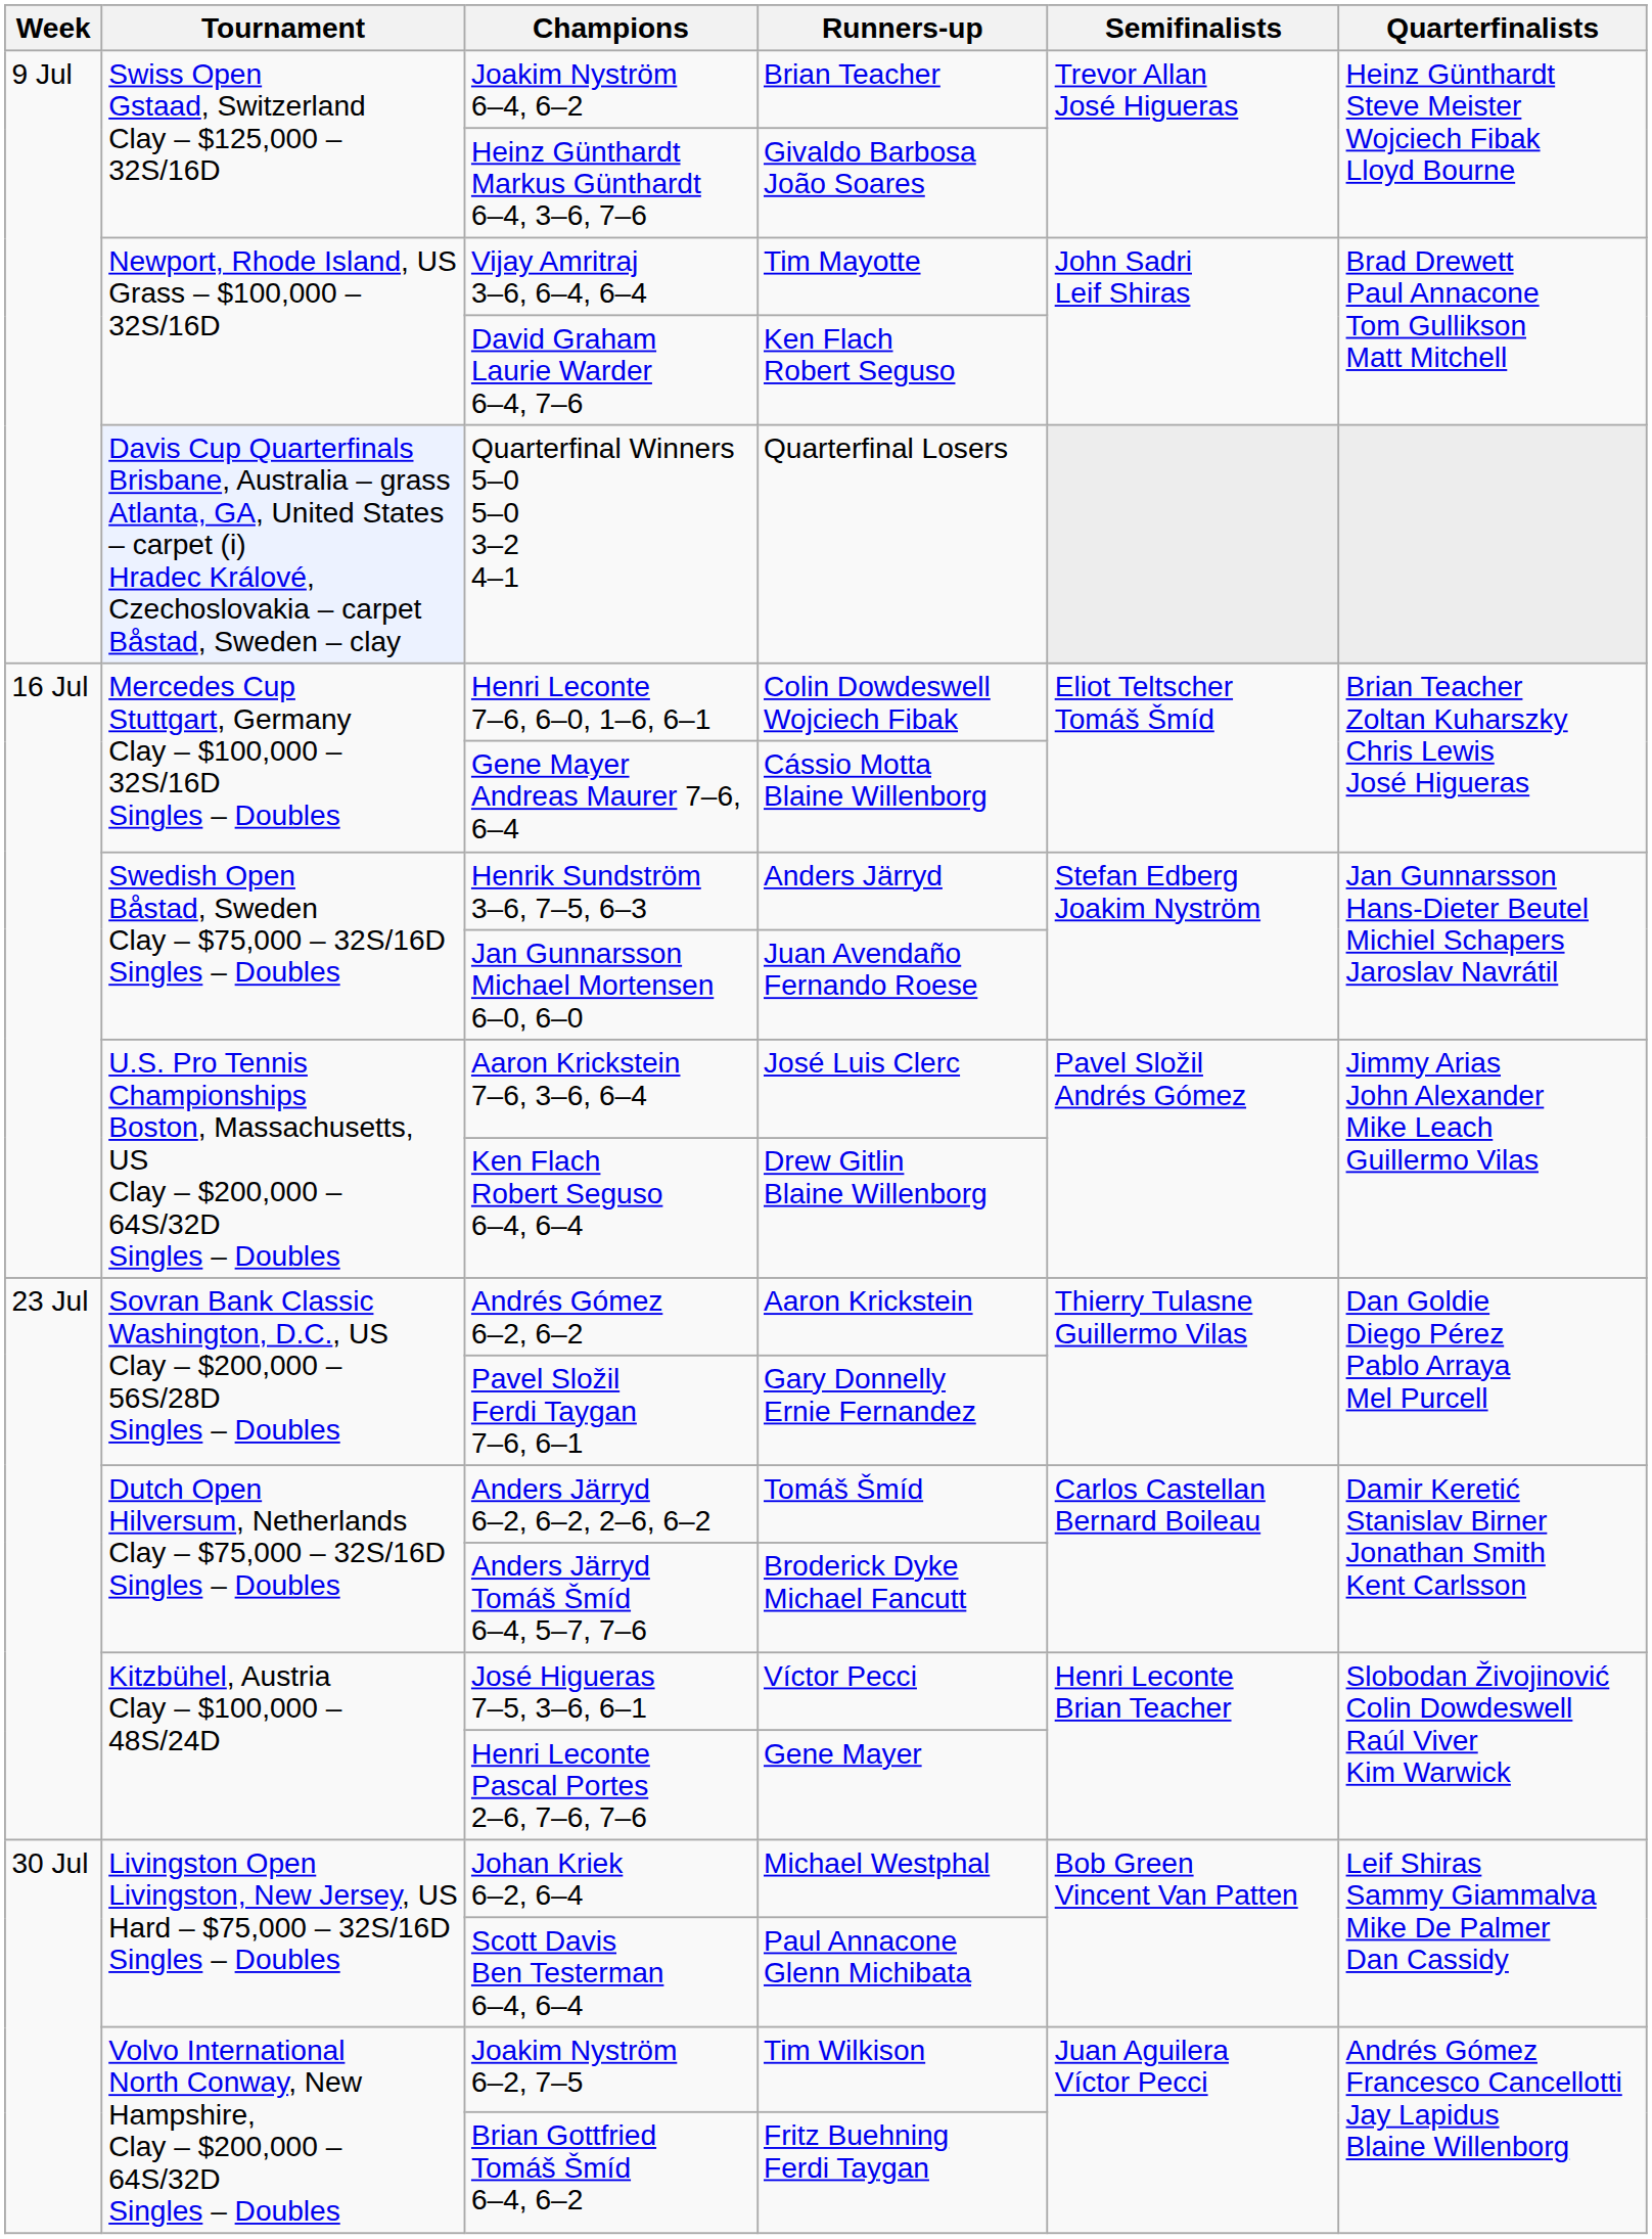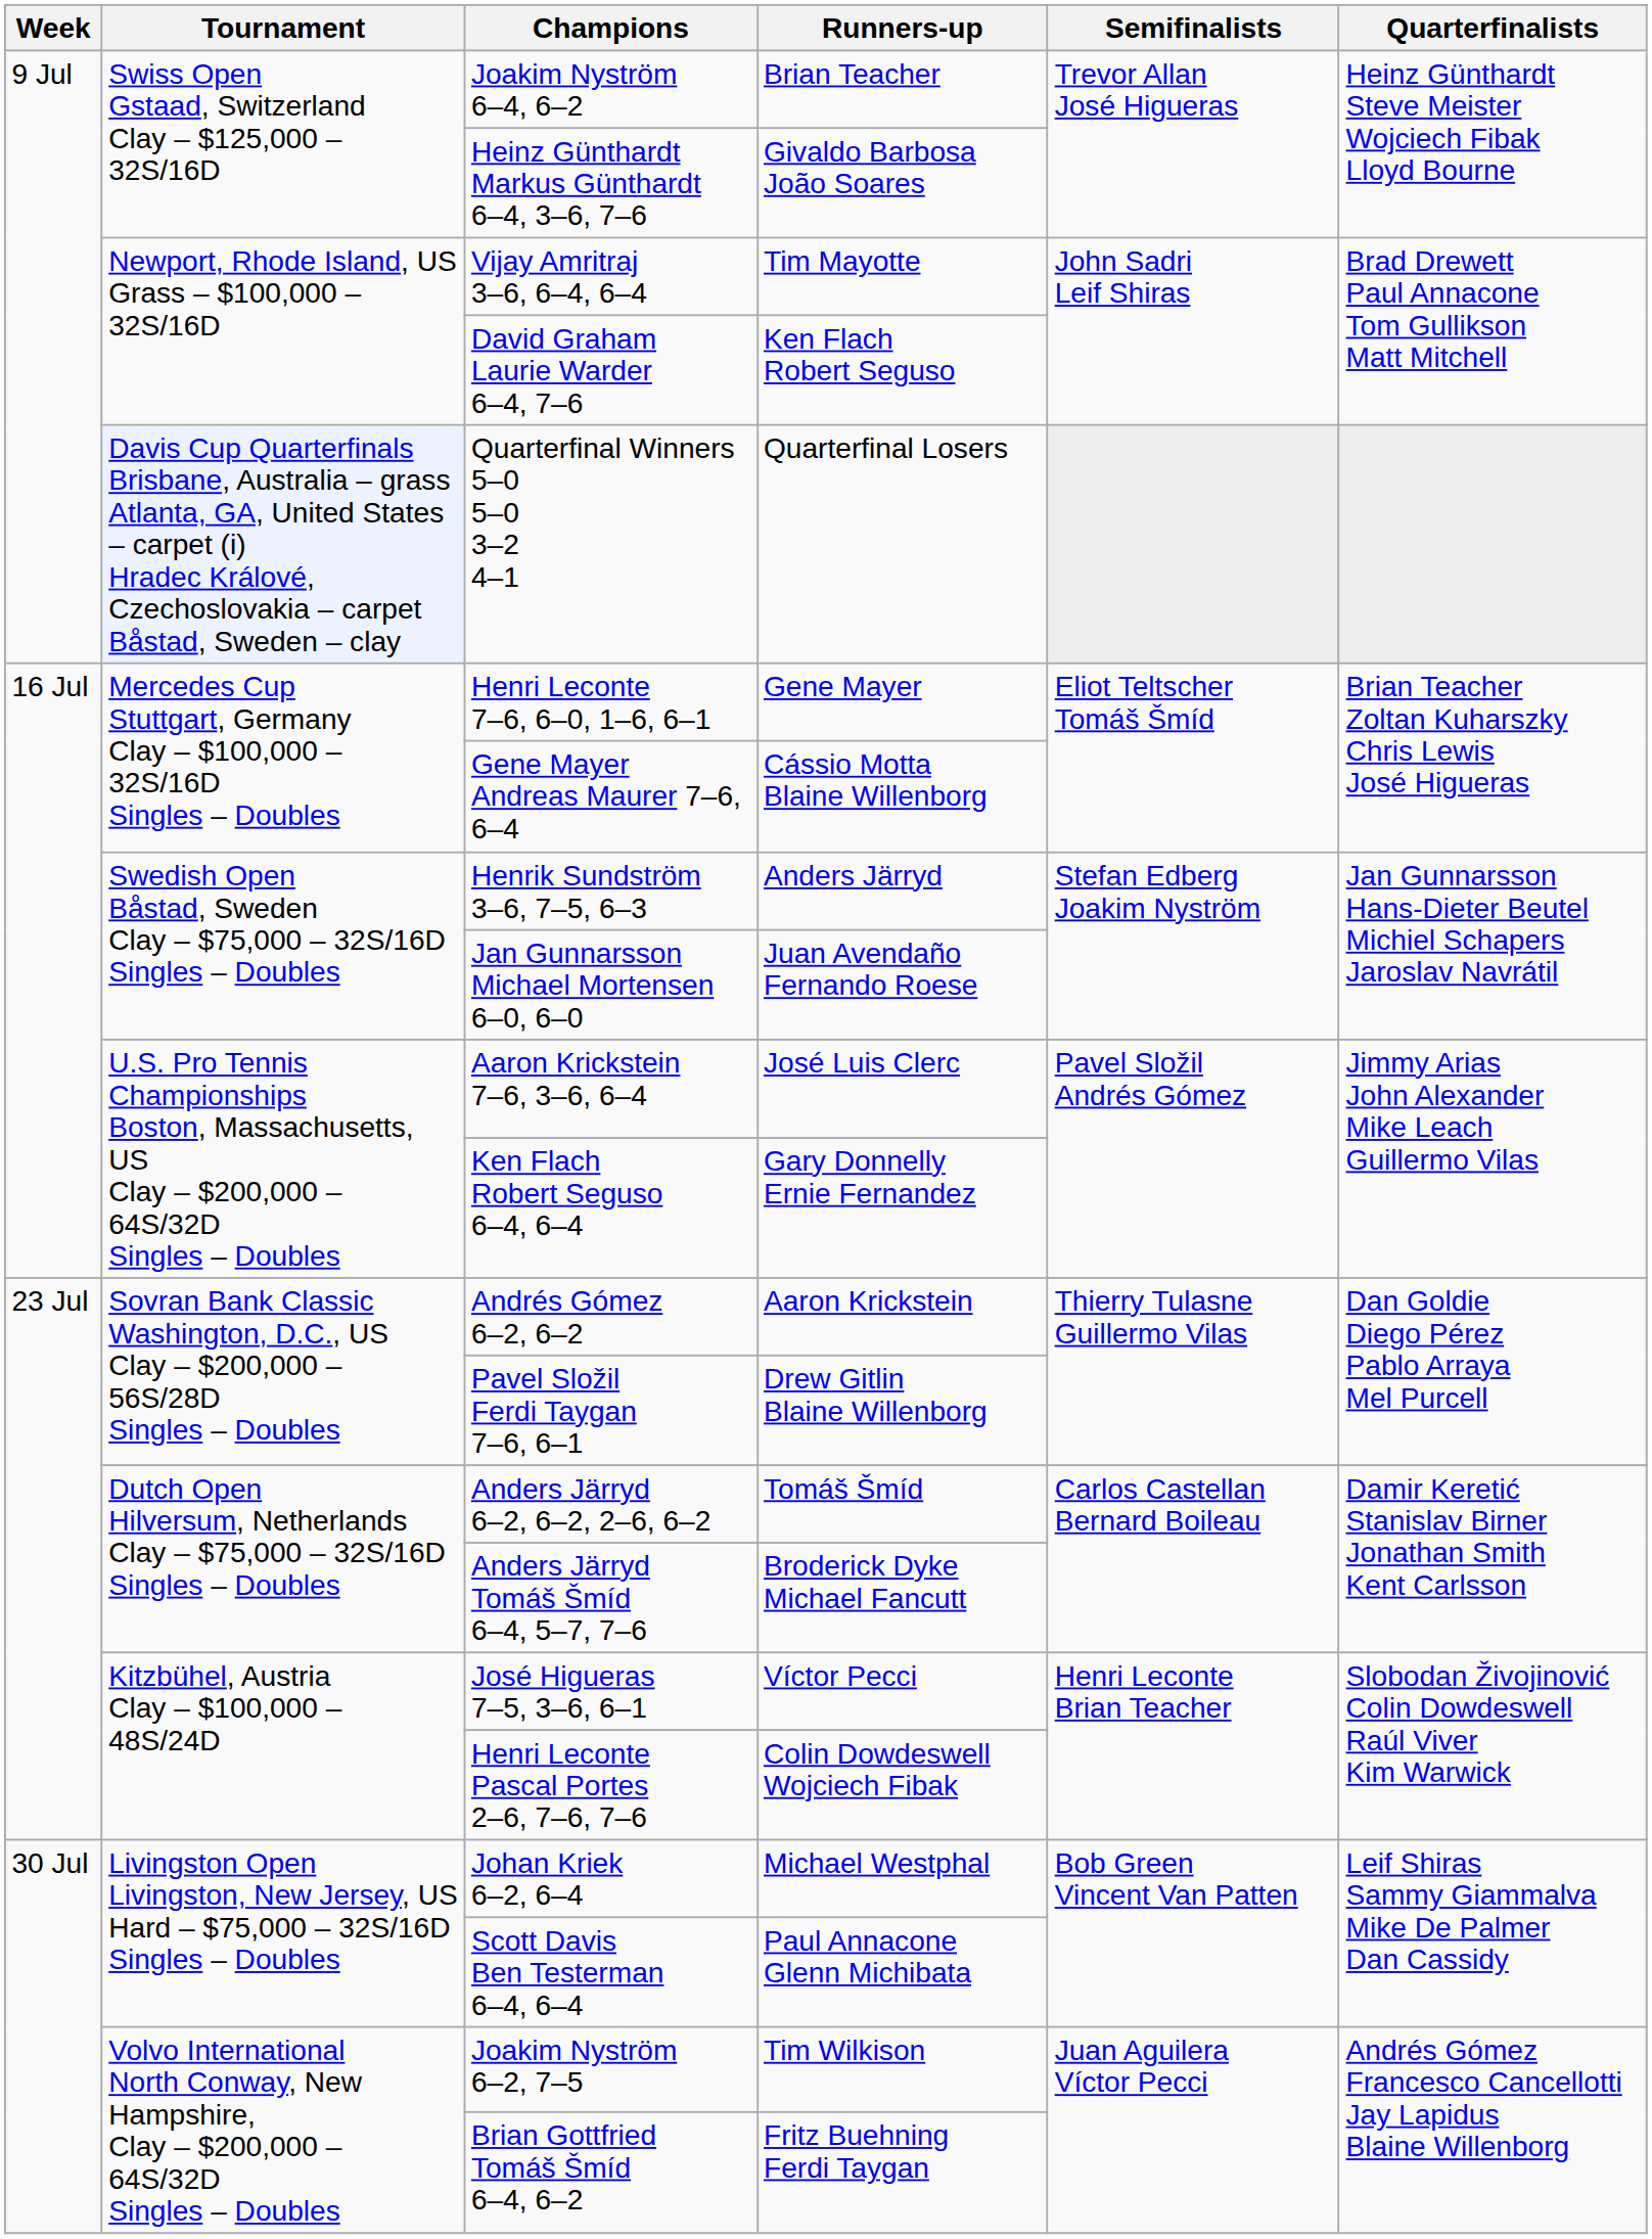Henri Leconte 7–6, 6–0, 1–6, 6–1 | Runners-up: Colin Dowdeswell Wojciech Fibak -> Gene Mayer
Ken Flach Robert Seguso 6–4, 6–4 | Runners-up: Drew Gitlin Blaine Willenborg -> Gary Donnelly Ernie Fernandez
Pavel Složil Ferdi Taygan 7–6, 6–1 | Runners-up: Gary Donnelly Ernie Fernandez -> Drew Gitlin Blaine Willenborg
Henri Leconte Pascal Portes 2–6, 7–6, 7–6 | Runners-up: Gene Mayer -> Colin Dowdeswell Wojciech Fibak
